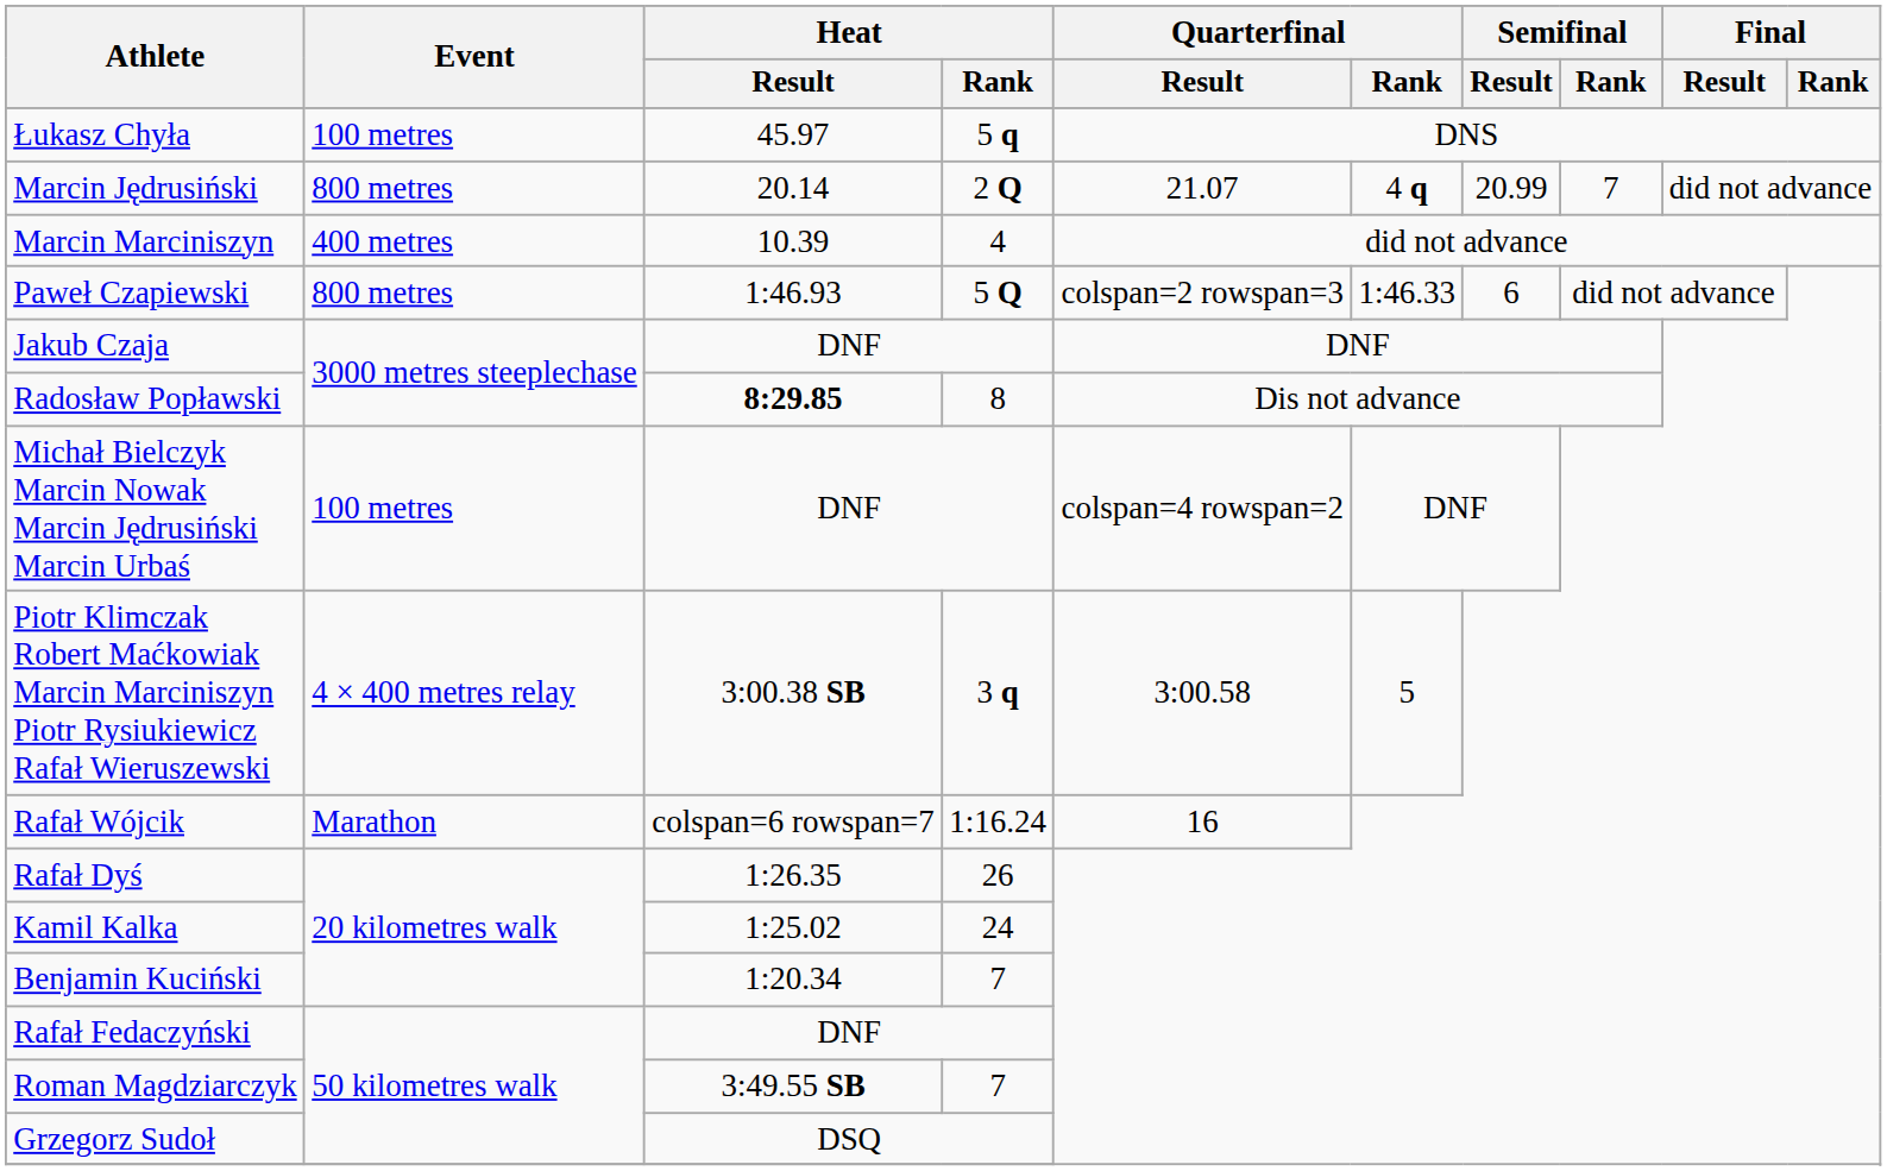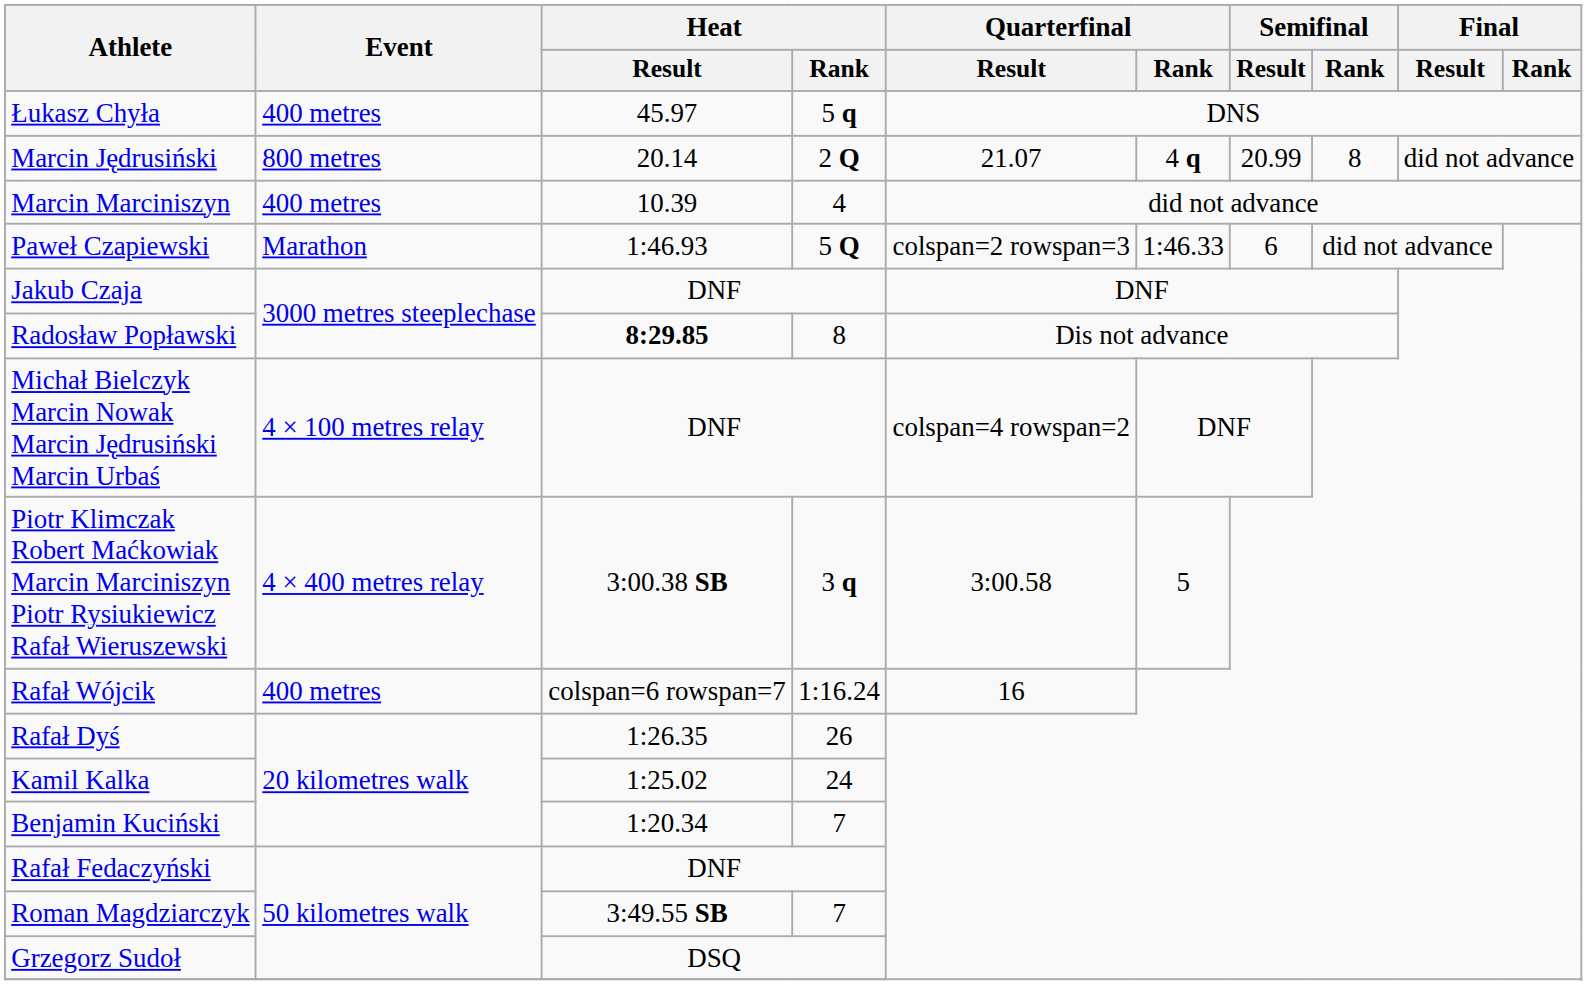Łukasz Chyła | Event: 100 metres -> 400 metres
Marcin Jędrusiński | Semifinal / Rank: 7 -> 8
Paweł Czapiewski | Event: 800 metres -> Marathon
Michał Bielczyk Marcin Nowak Marcin Jędrusiński Marcin Urbaś | Event: 100 metres -> 4 × 100 metres relay
Rafał Wójcik | Event: Marathon -> 400 metres
